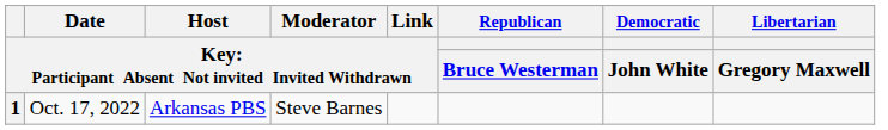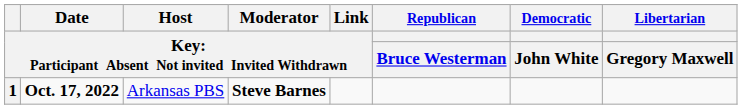1 | column 2: normal -> bold
1 | column 4: normal -> bold
